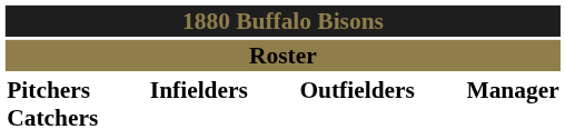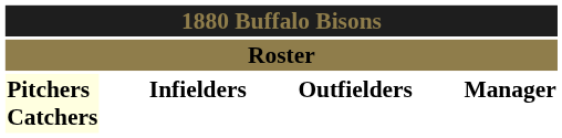Pitchers Catchers | column 1: no background -> lightyellow background
